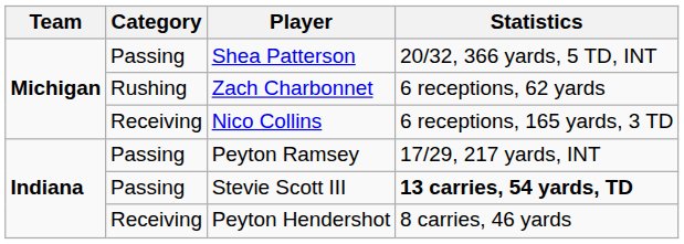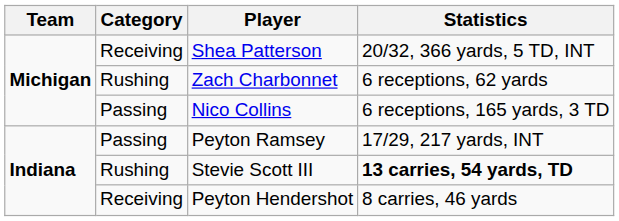Shea Patterson | Category: Passing -> Receiving
Nico Collins | Category: Receiving -> Passing
Stevie Scott III | Category: Passing -> Rushing
